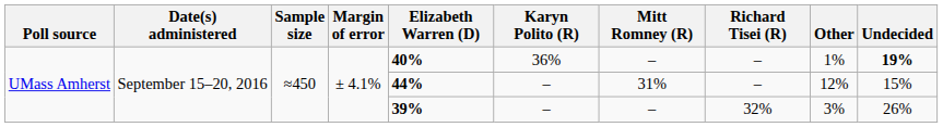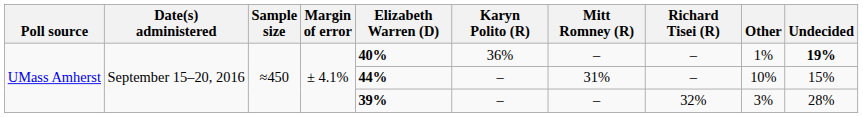row 3 | Other: 12% -> 10%
row 4 | Undecided: 26% -> 28%
